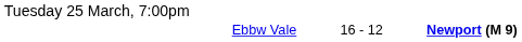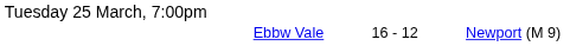Ebbw Vale | column 3: bold -> normal
